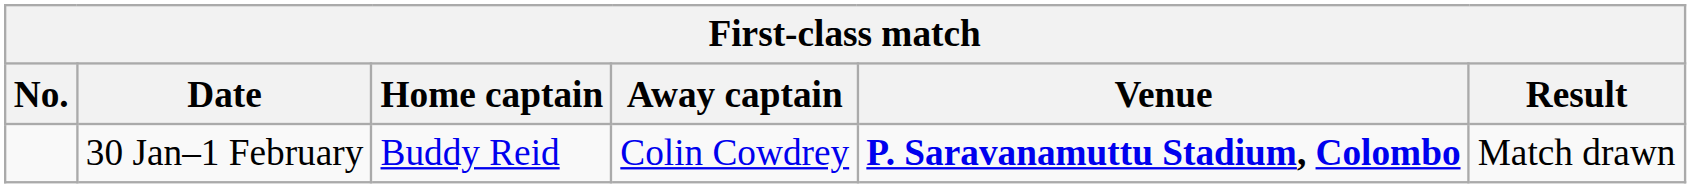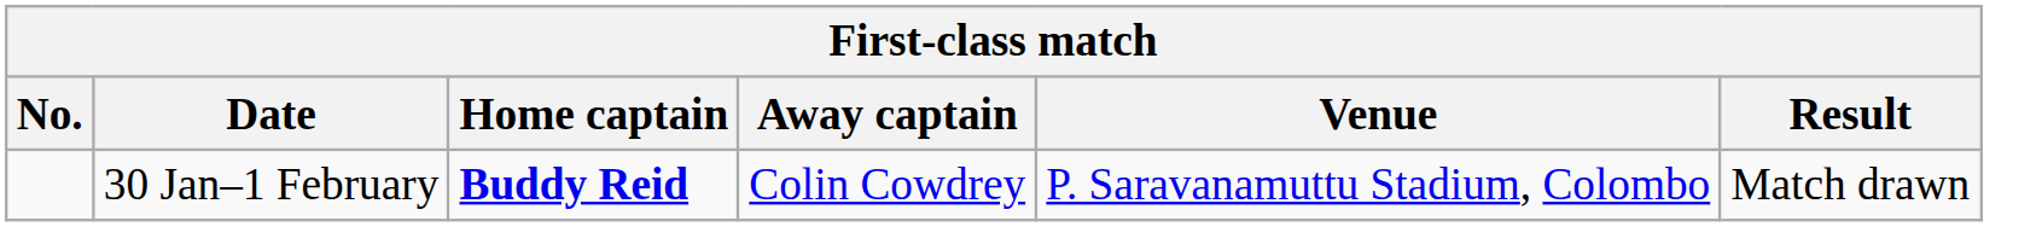30 Jan–1 February | Home captain: normal -> bold
30 Jan–1 February | Venue: bold -> normal
